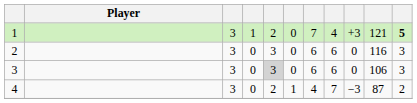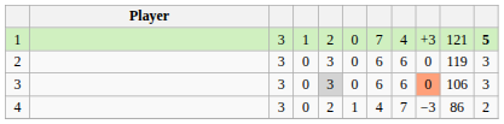row 3 | column 10: 116 -> 119
row 4 | column 9: no background -> lightsalmon background
row 5 | column 10: 87 -> 86
